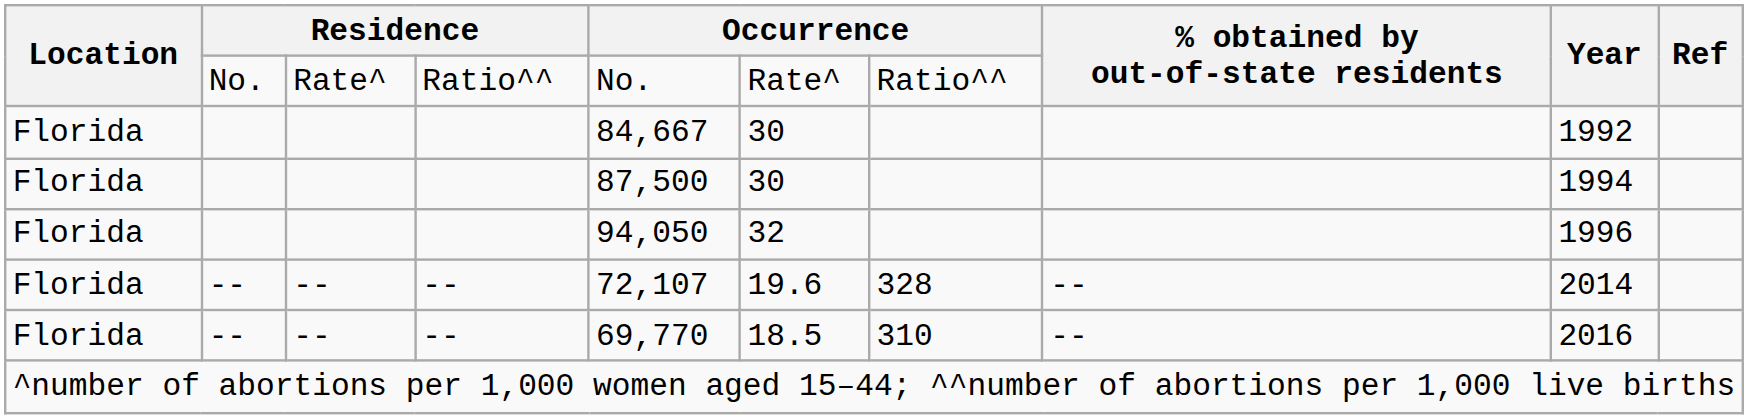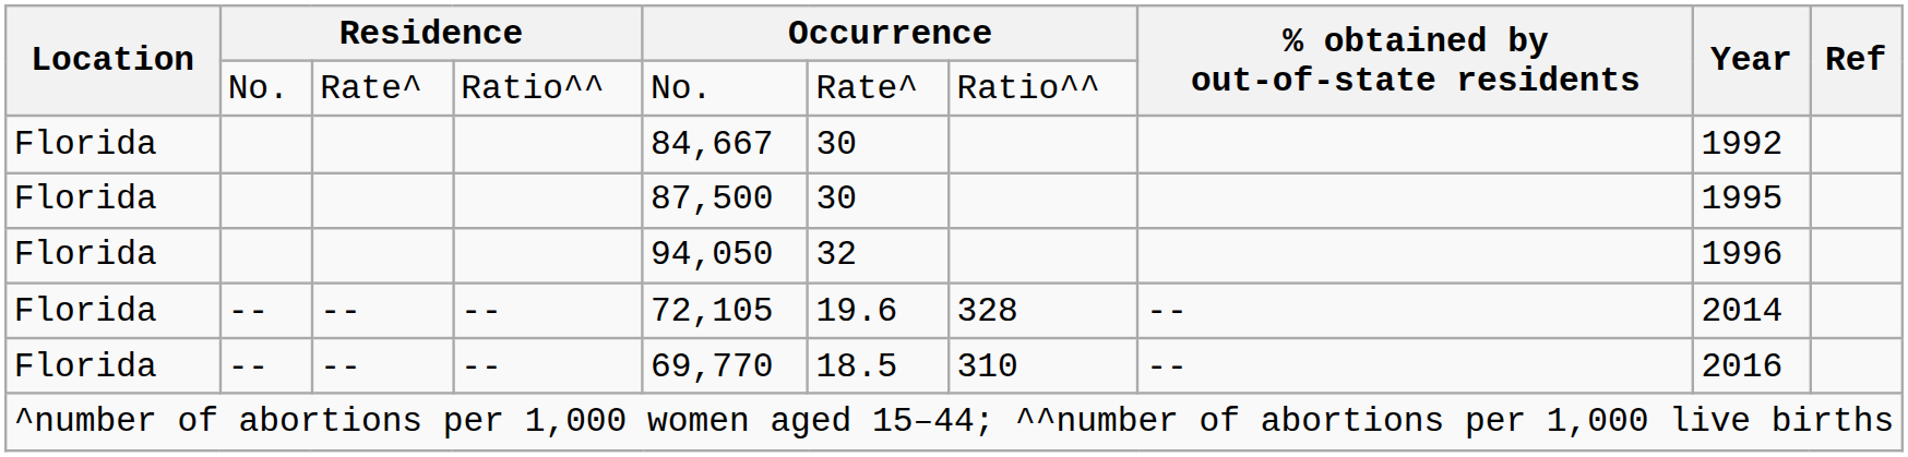row 4 | Year: 1994 -> 1995
row 6 | column 5: 72,107 -> 72,105
